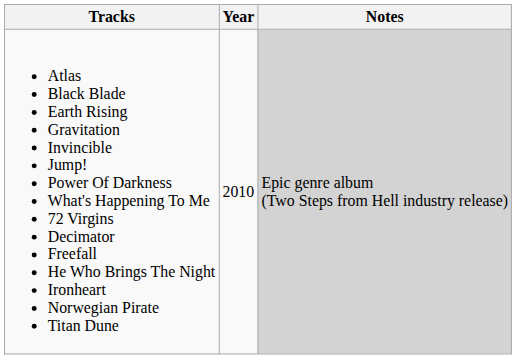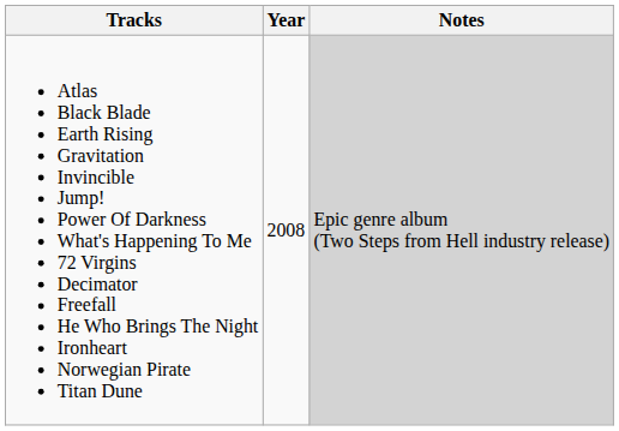row 2 | Year: 2010 -> 2008
